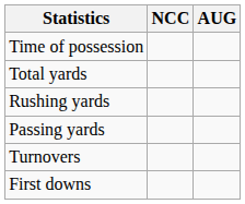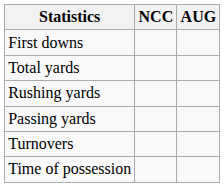rows swapped: First downs <-> Time of possession
